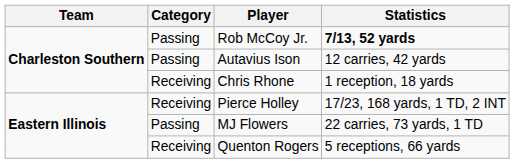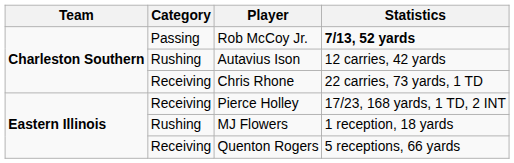Autavius Ison | Category: Passing -> Rushing
Chris Rhone | Statistics: 1 reception, 18 yards -> 22 carries, 73 yards, 1 TD
MJ Flowers | Category: Passing -> Rushing
MJ Flowers | Statistics: 22 carries, 73 yards, 1 TD -> 1 reception, 18 yards
